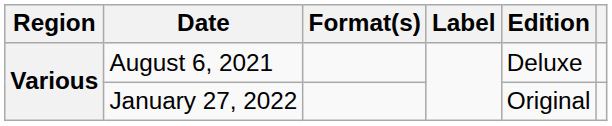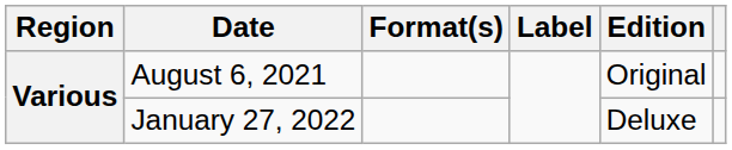August 6, 2021 | Edition: Deluxe -> Original
January 27, 2022 | Edition: Original -> Deluxe
